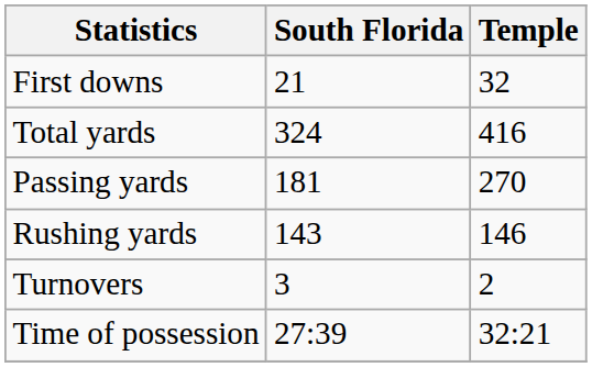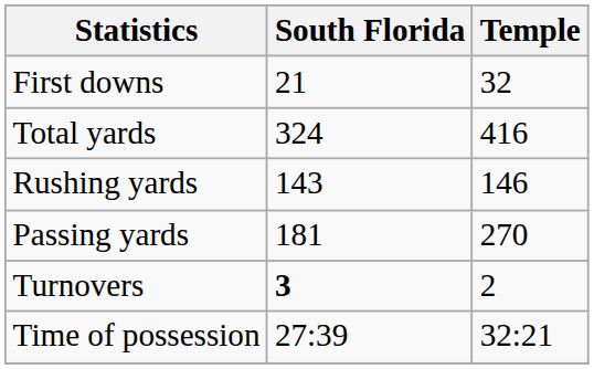rows swapped: Rushing yards <-> Passing yards
Turnovers | South Florida: normal -> bold
